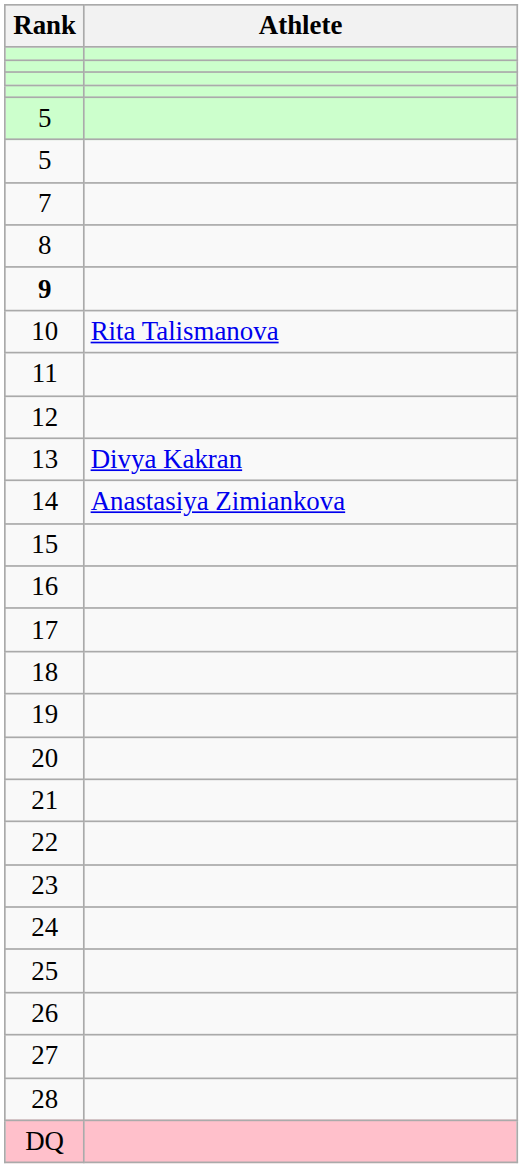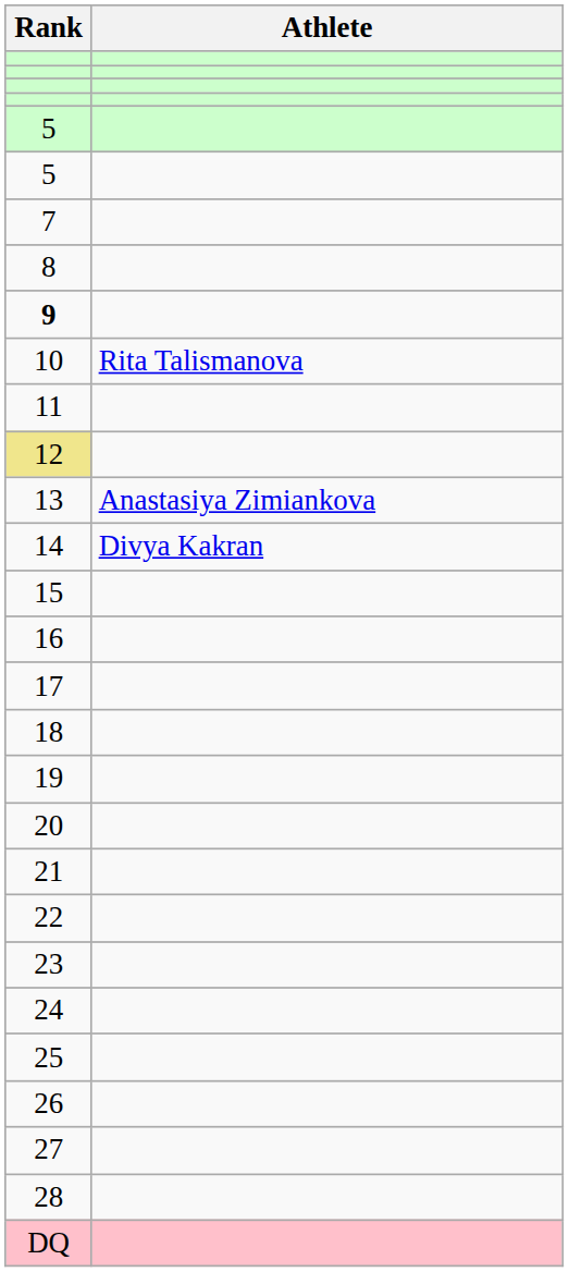row 13 | Rank: no background -> khaki background
row 14 | Athlete: Divya Kakran -> Anastasiya Zimiankova
row 15 | Athlete: Anastasiya Zimiankova -> Divya Kakran
